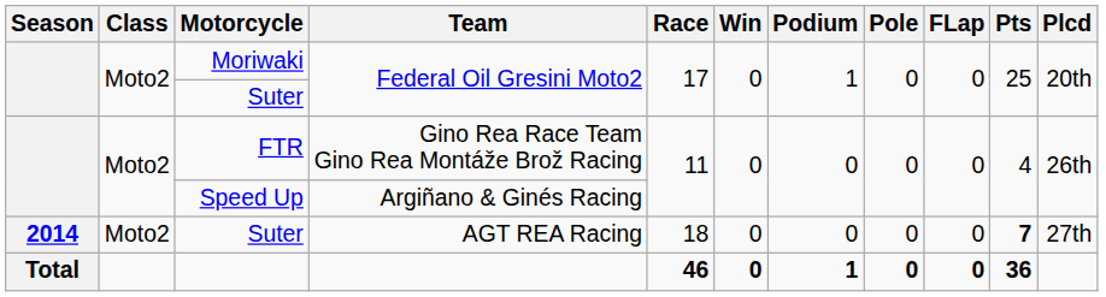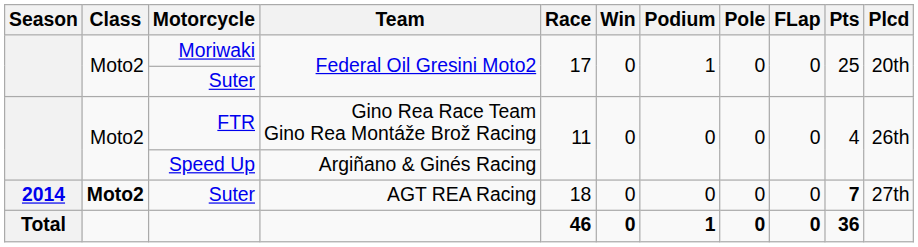Suter / AGT REA Racing | Class: normal -> bold
